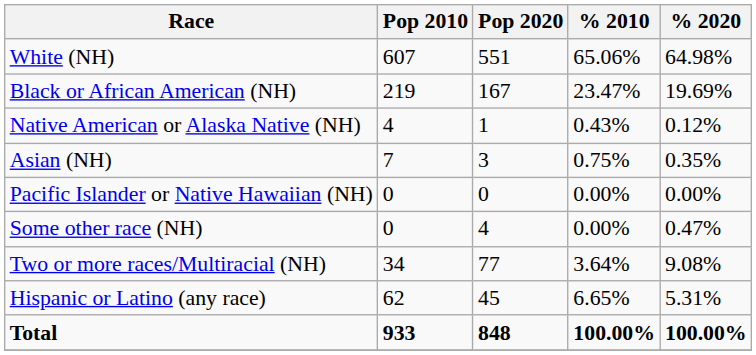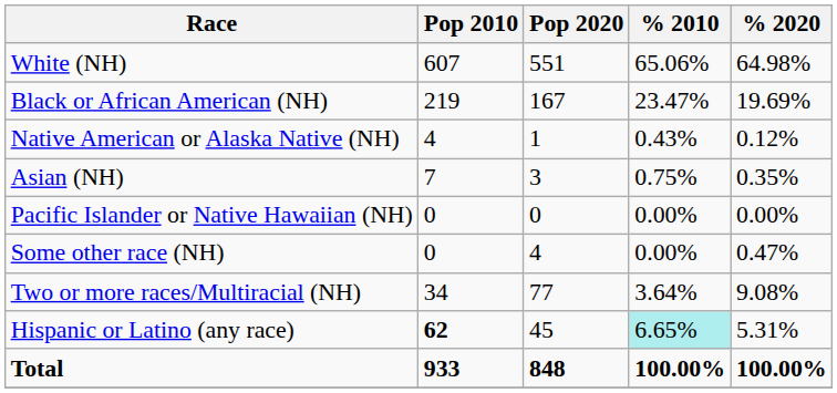Hispanic or Latino (any race) | Pop 2010: normal -> bold
Hispanic or Latino (any race) | % 2010: no background -> paleturquoise background
